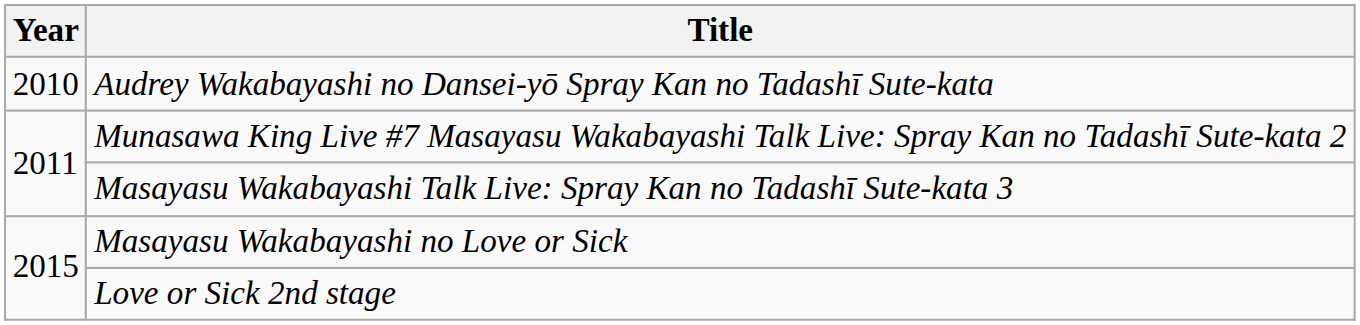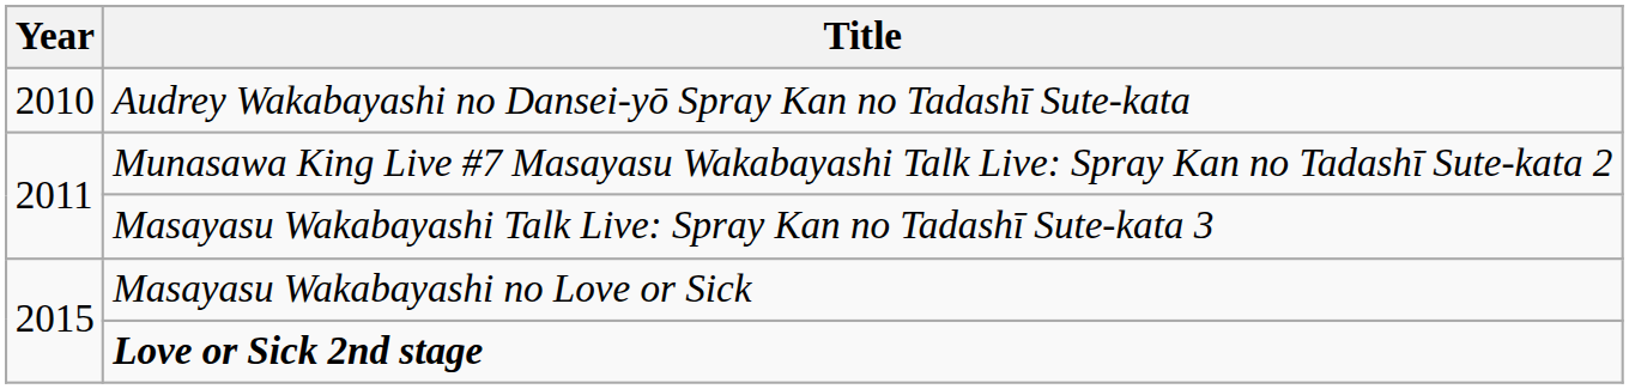Love or Sick 2nd stage | Title: normal -> bold
